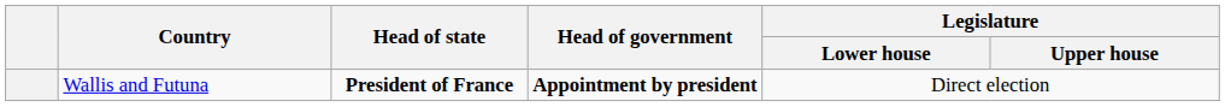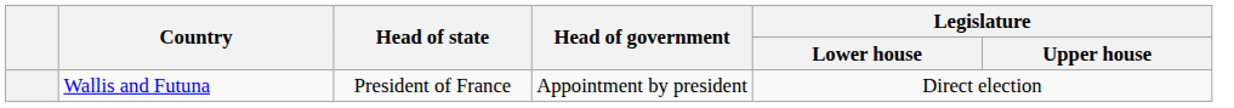Wallis and Futuna | Head of state: bold -> normal
Wallis and Futuna | Head of government: bold -> normal
